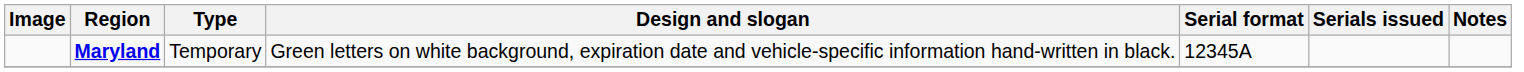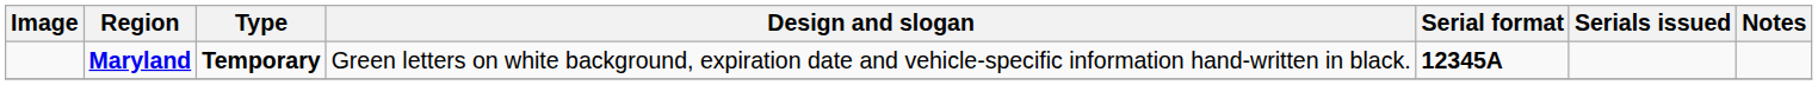Maryland | Type: normal -> bold
Maryland | Serial format: normal -> bold
